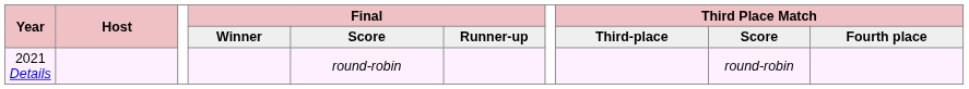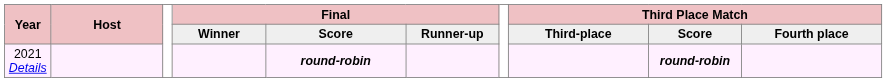2021 Details | Final / Score: normal -> bold
2021 Details | Third Place Match / Score: normal -> bold
